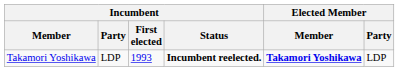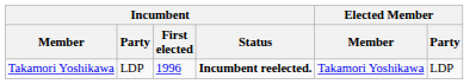row 3 | Incumbent / First elected: 1993 -> 1996
row 3 | Elected Member / Member: bold -> normal
